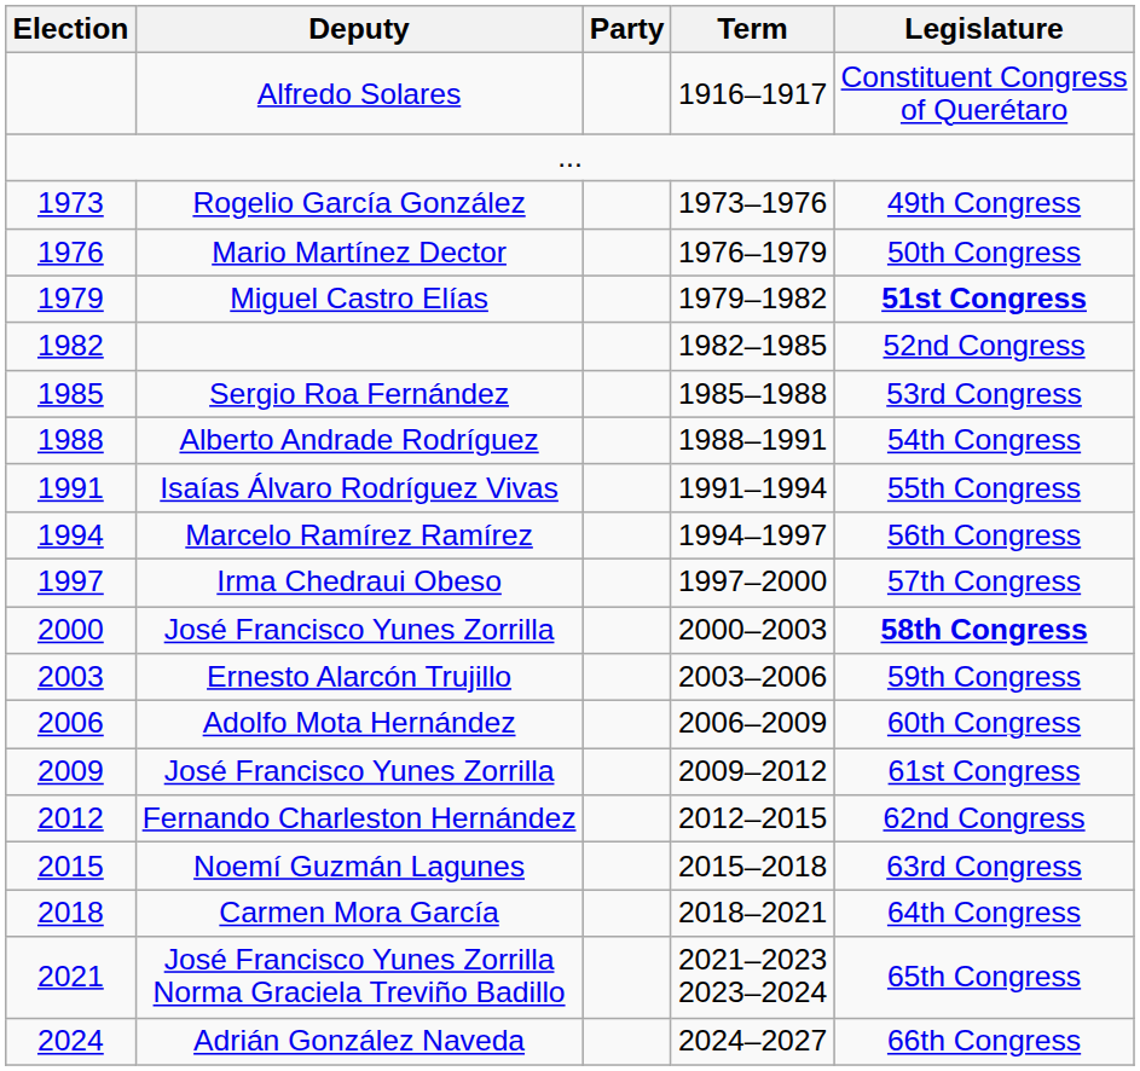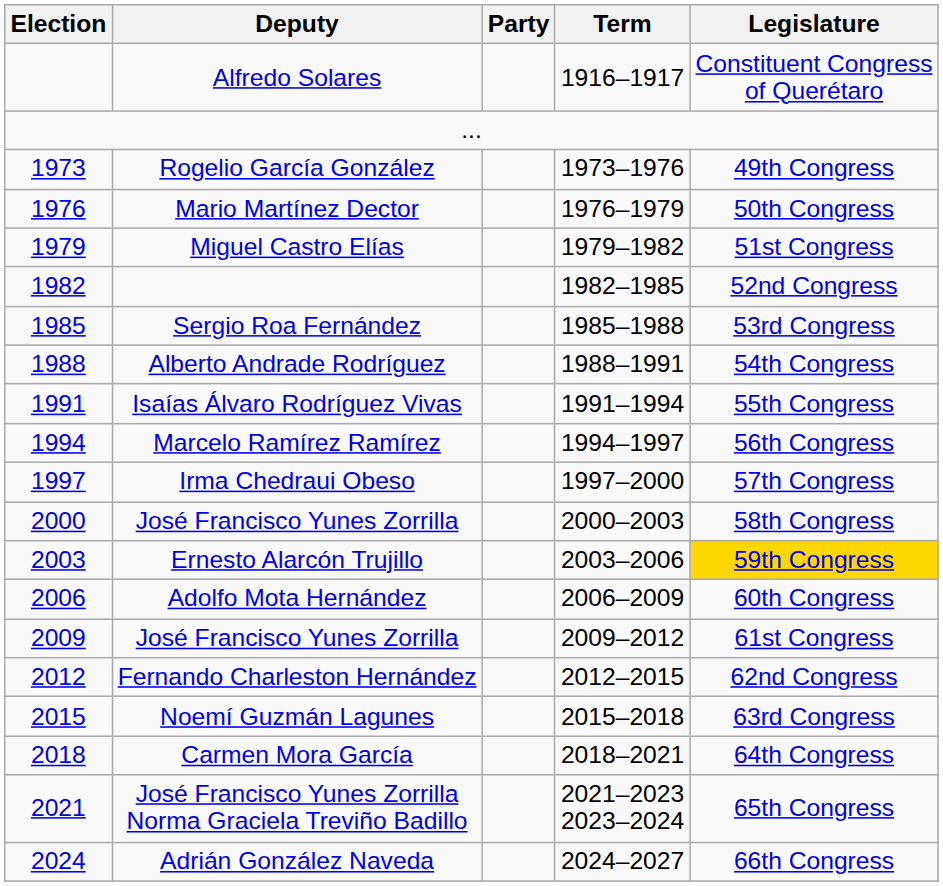Miguel Castro Elías | Legislature: bold -> normal
2000 / José Francisco Yunes Zorrilla | Legislature: bold -> normal
Ernesto Alarcón Trujillo | Legislature: no background -> gold background
